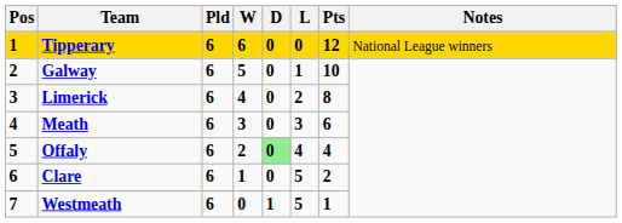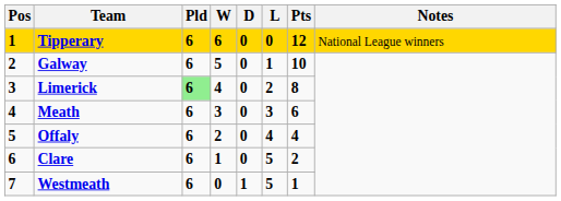Limerick | Pld: no background -> lightgreen background
Offaly | D: lightgreen background -> no background
